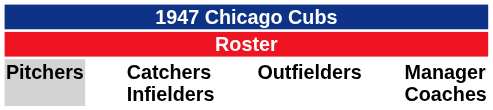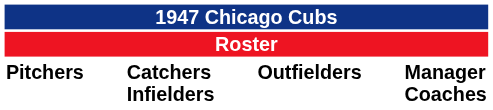Pitchers | column 1: lightgrey background -> no background
